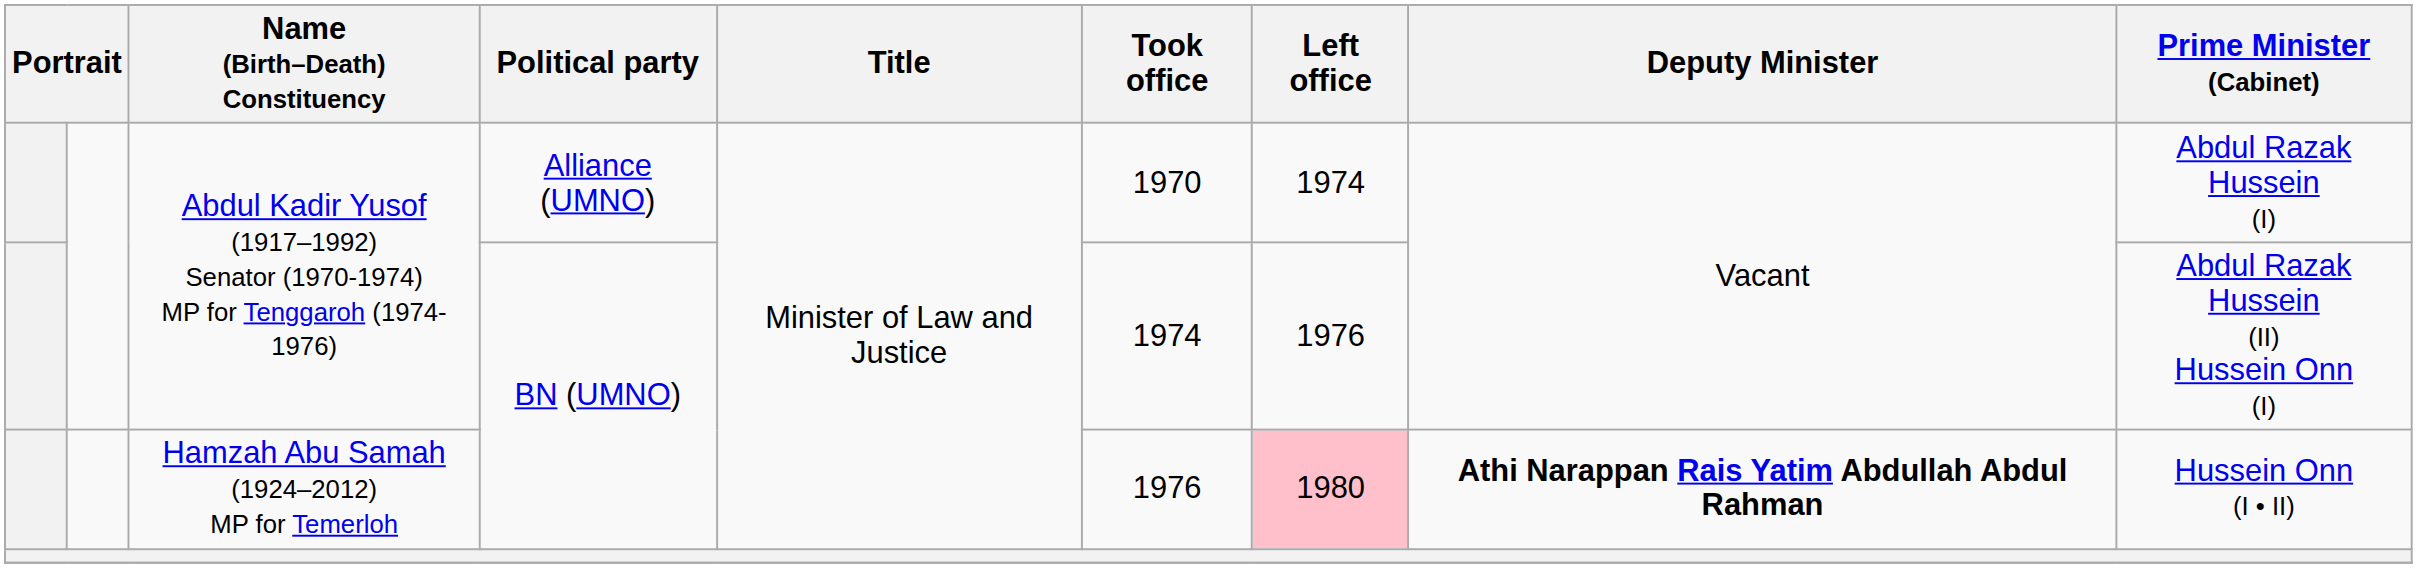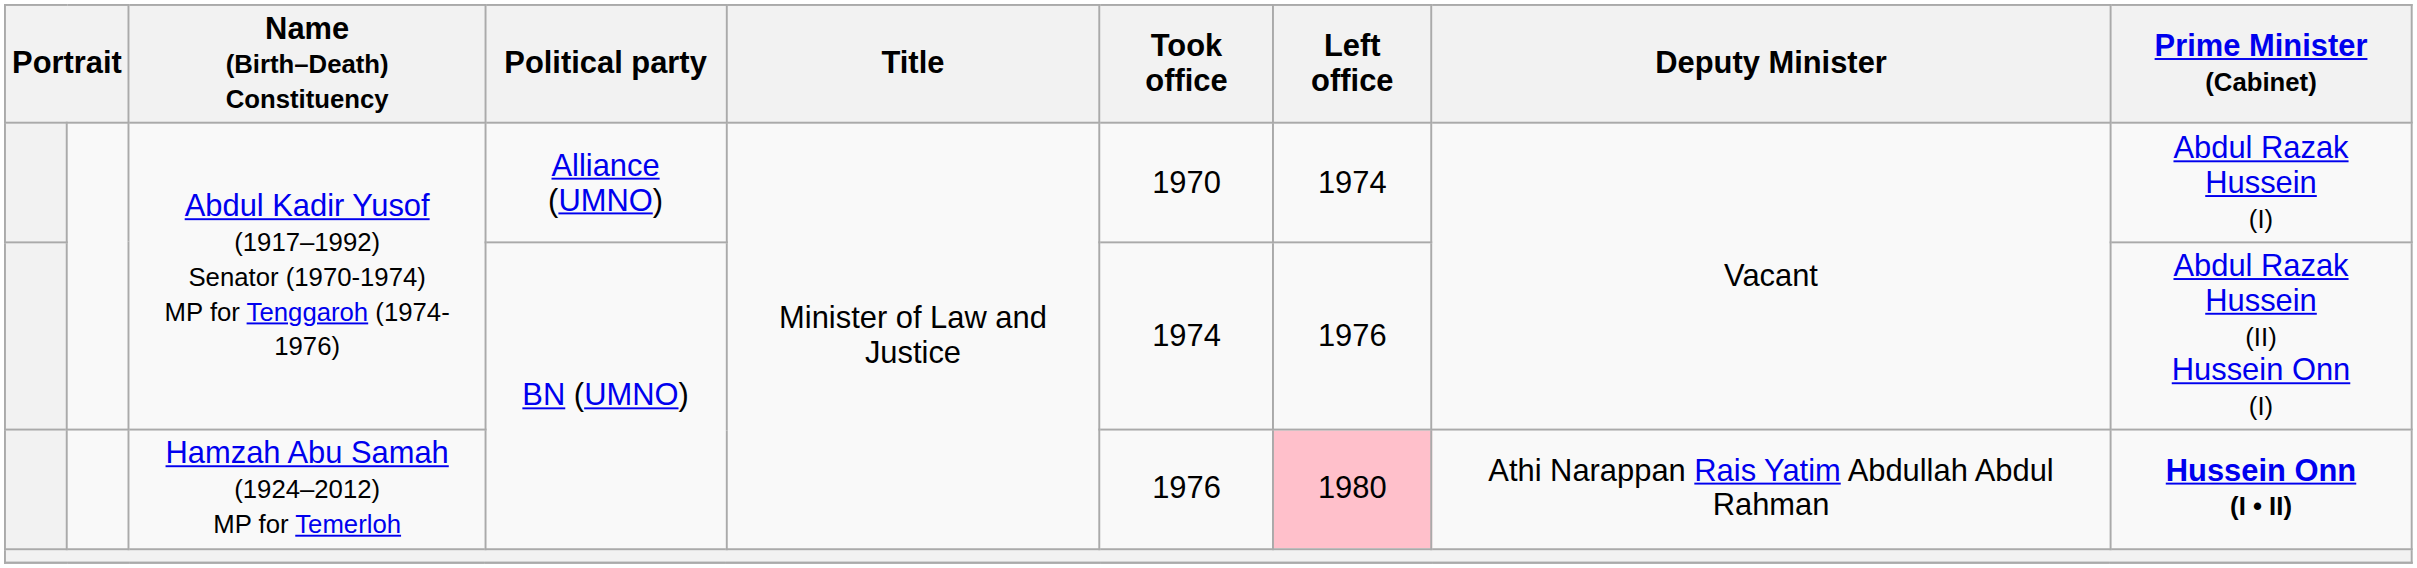Hamzah Abu Samah (1924–2012) MP for Temerloh | Deputy Minister: bold -> normal
Hamzah Abu Samah (1924–2012) MP for Temerloh | Prime Minister (Cabinet): normal -> bold
